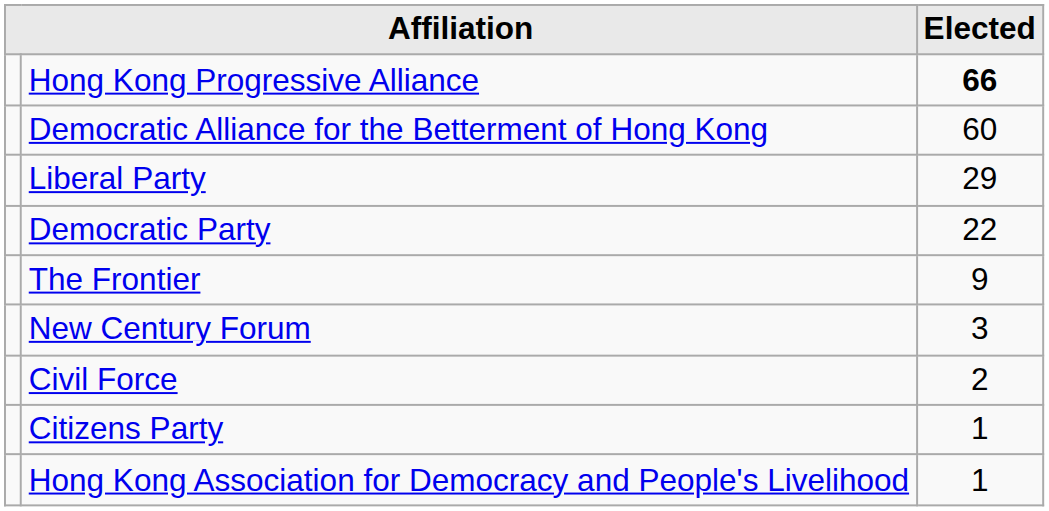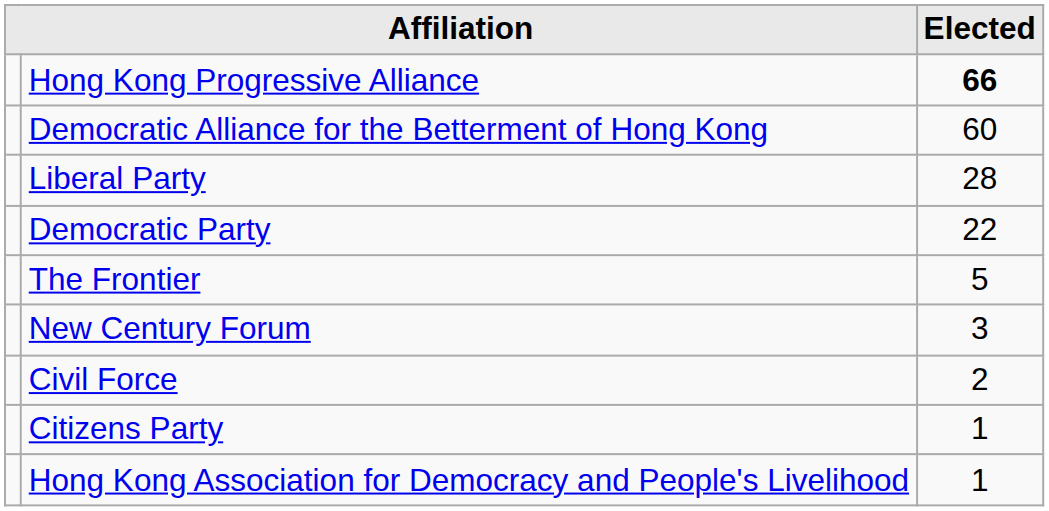Liberal Party | Elected: 29 -> 28
The Frontier | Elected: 9 -> 5
